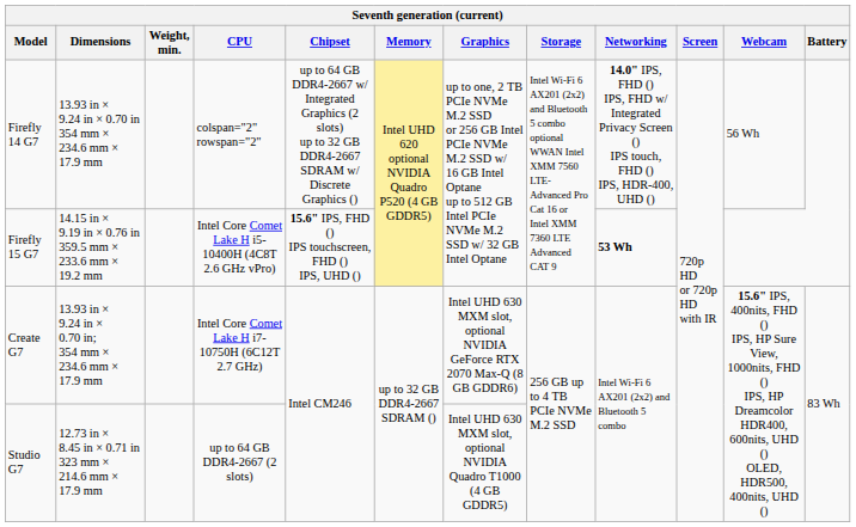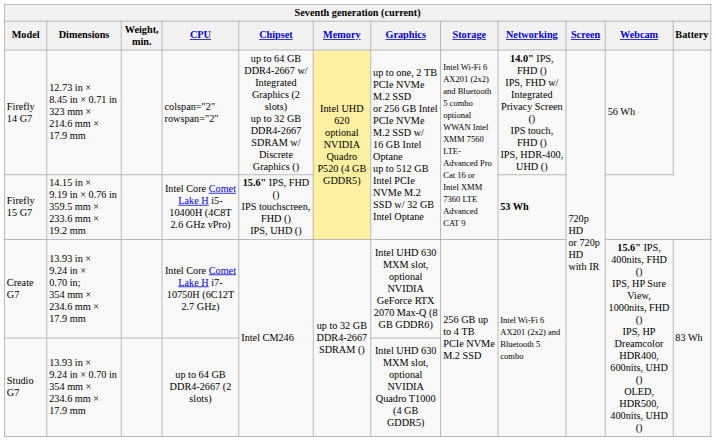Firefly 14 G7 | Dimensions: 13.93 in × 9.24 in × 0.70 in 354 mm × 234.6 mm × 17.9 mm -> 12.73 in × 8.45 in × 0.71 in 323 mm × 214.6 mm × 17.9 mm
Studio G7 | Dimensions: 12.73 in × 8.45 in × 0.71 in 323 mm × 214.6 mm × 17.9 mm -> 13.93 in × 9.24 in × 0.70 in 354 mm × 234.6 mm × 17.9 mm
